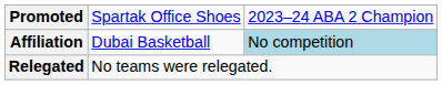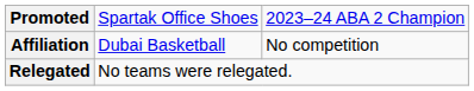Affiliation | column 3: lightblue background -> no background
